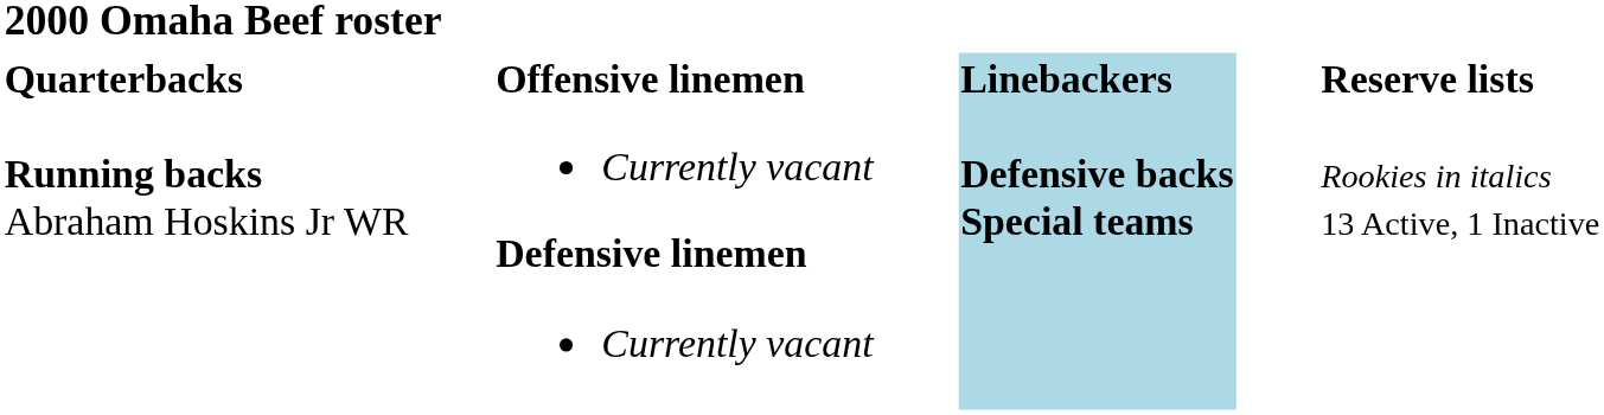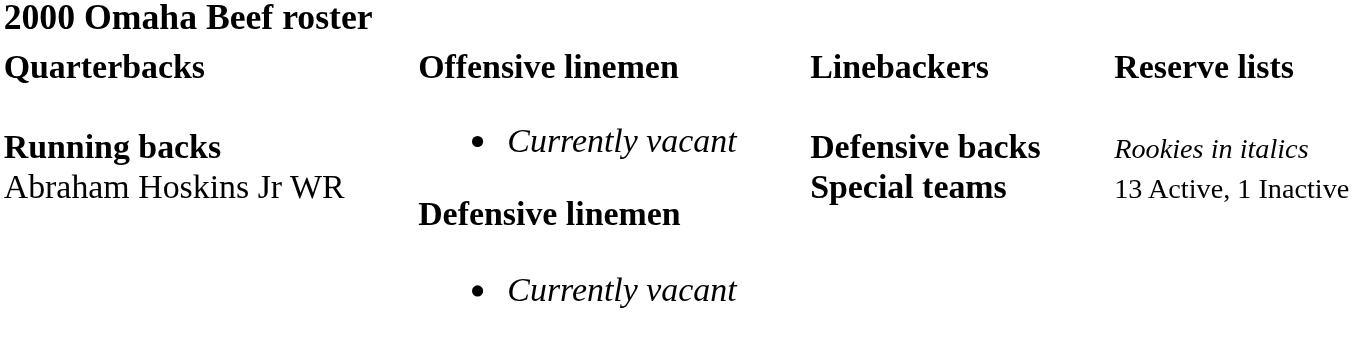Quarterbacks Running backs Abraham Hoskins Jr WR | column 3: lightblue background -> no background
